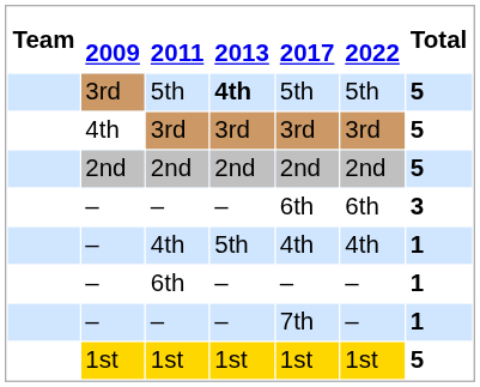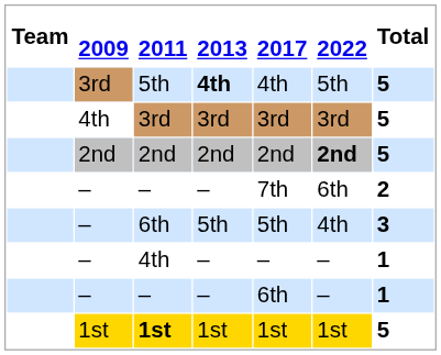row 2 | 2017: 5th -> 4th
row 4 | 2022: normal -> bold
row 5 | 2017: 6th -> 7th
row 5 | Total: 3 -> 2
row 6 | 2011: 4th -> 6th
row 6 | 2017: 4th -> 5th
row 6 | Total: 1 -> 3
row 7 | 2011: 6th -> 4th
row 8 | 2017: 7th -> 6th
row 9 | 2011: normal -> bold
